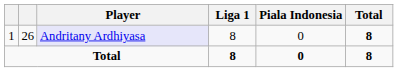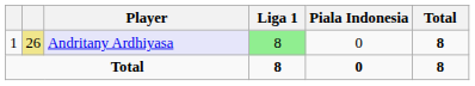1 | column 2: no background -> khaki background
1 | Liga 1: no background -> lightgreen background
